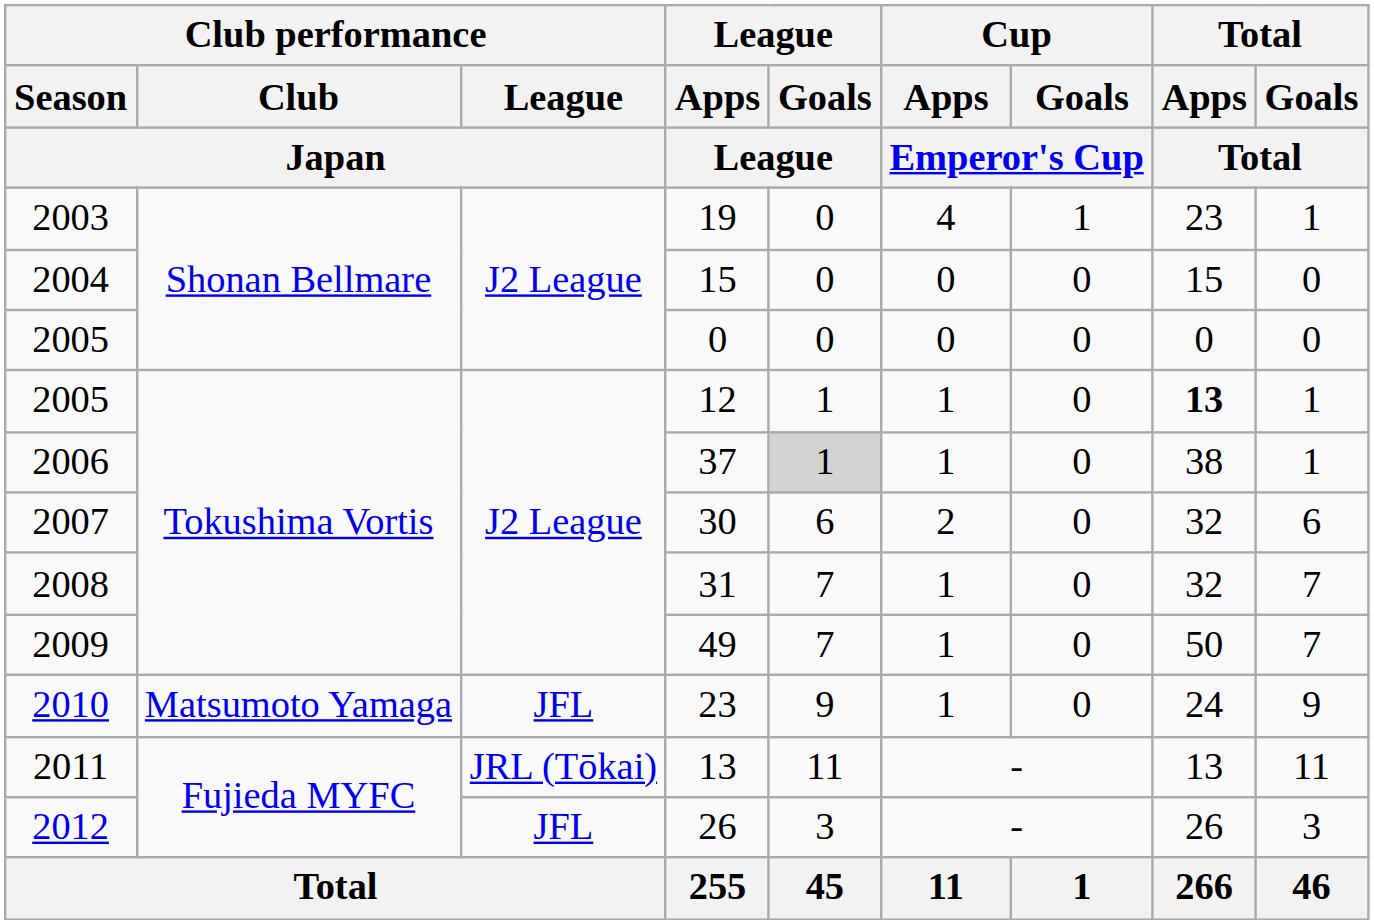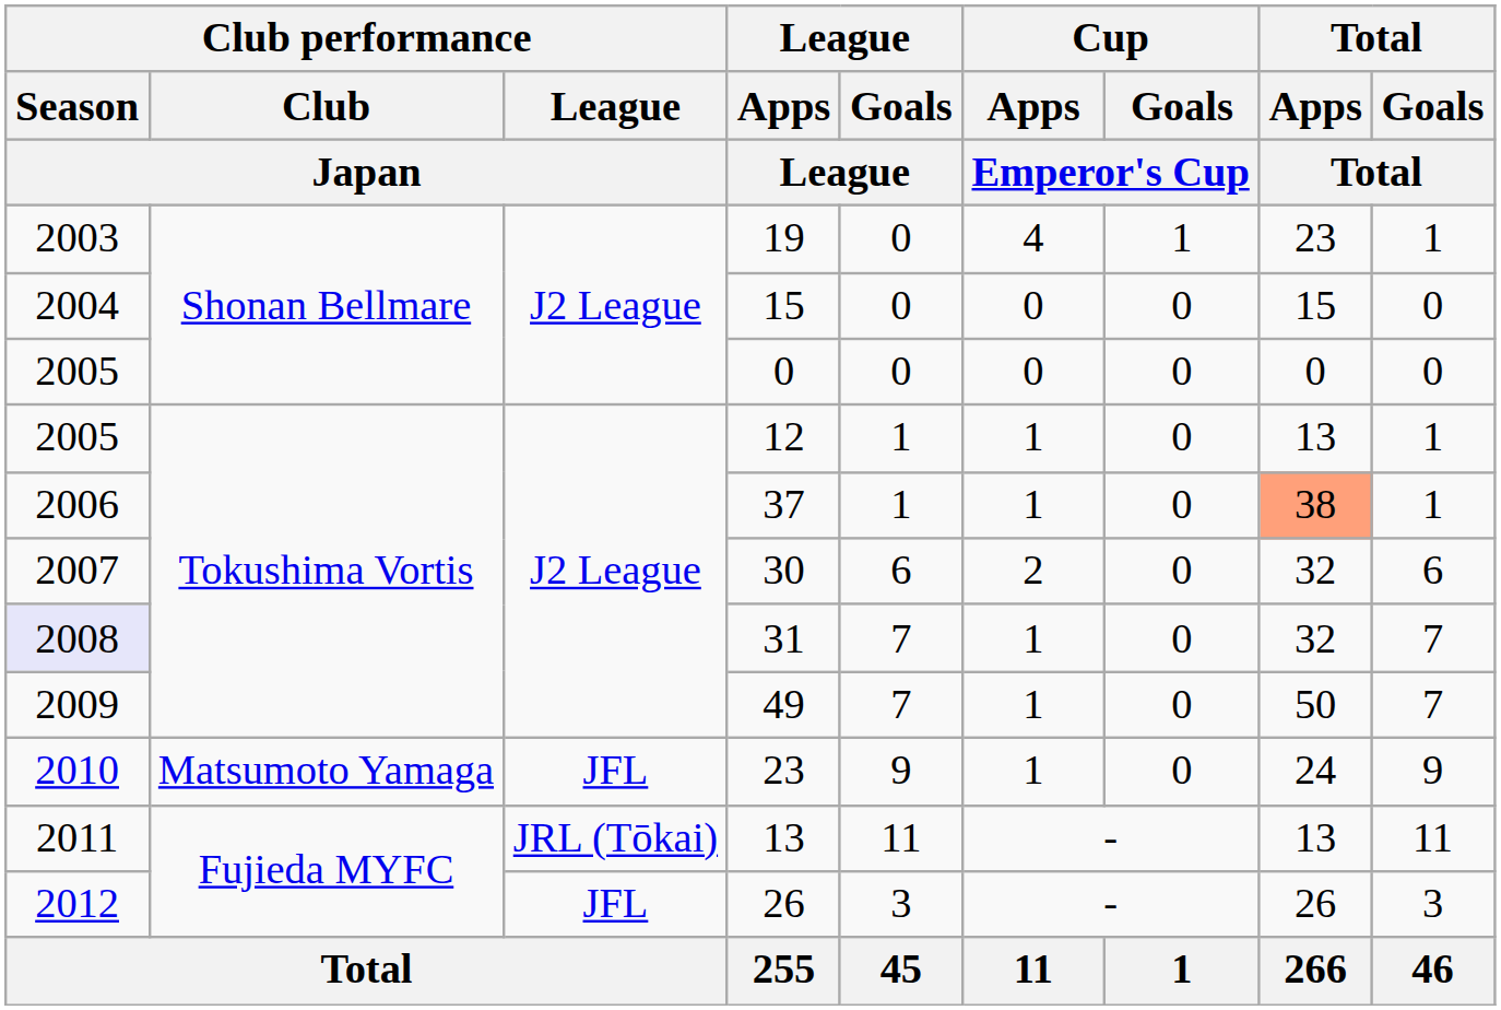12 | Total / Apps / Total: bold -> normal
37 | League / Goals / League: lightgrey background -> no background
37 | Total / Apps / Total: no background -> lightsalmon background
31 | Club performance / Season / Japan: no background -> lavender background
